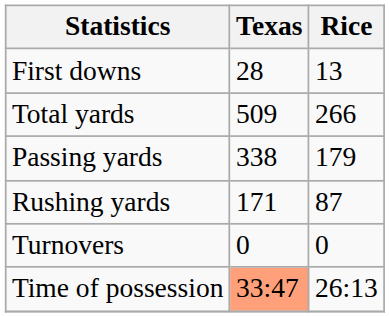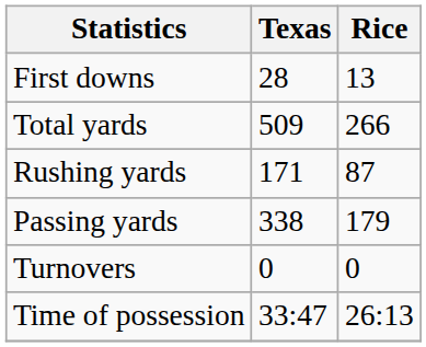rows swapped: Rushing yards <-> Passing yards
Time of possession | Texas: lightsalmon background -> no background
